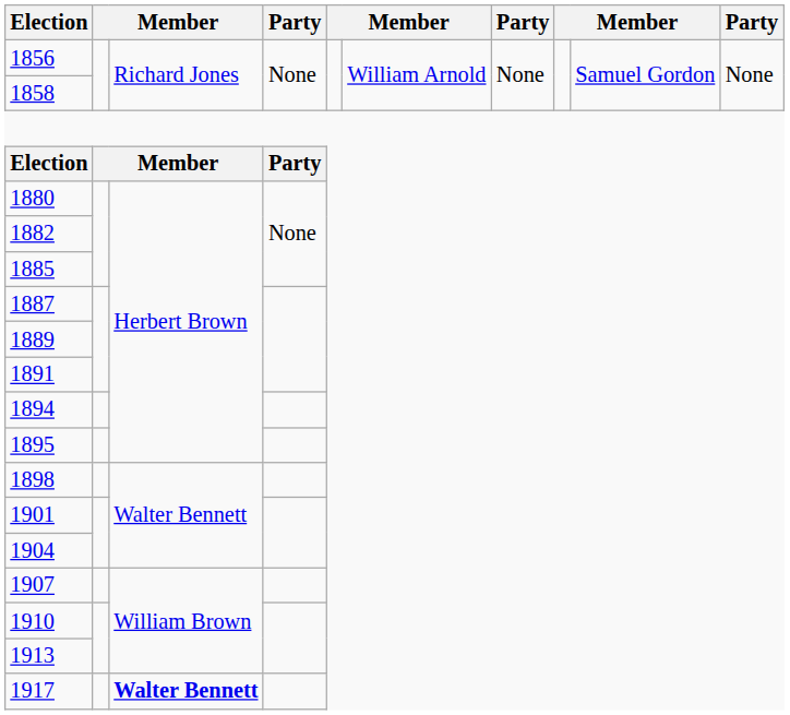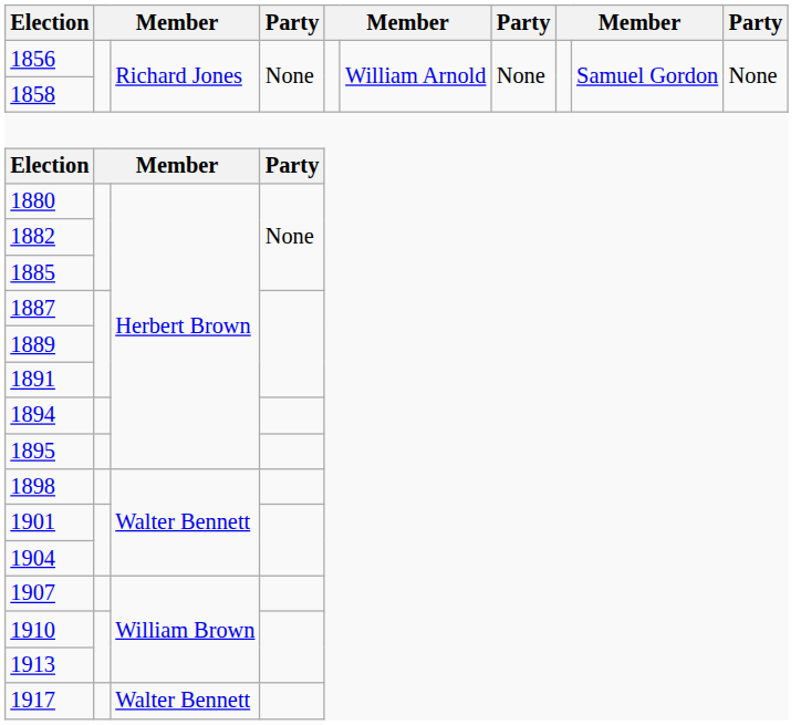1917 | column 3: bold -> normal
